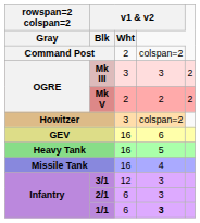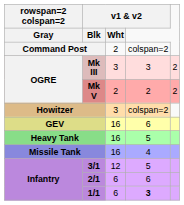3/1 | v1 & v2: 3 -> 5
2/1 | v1 & v2: 3 -> 6
